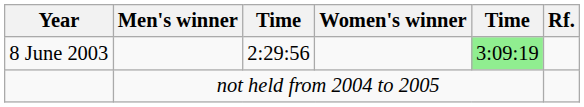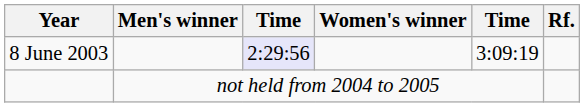8 June 2003 | column 3: no background -> lavender background
8 June 2003 | column 5: lightgreen background -> no background
